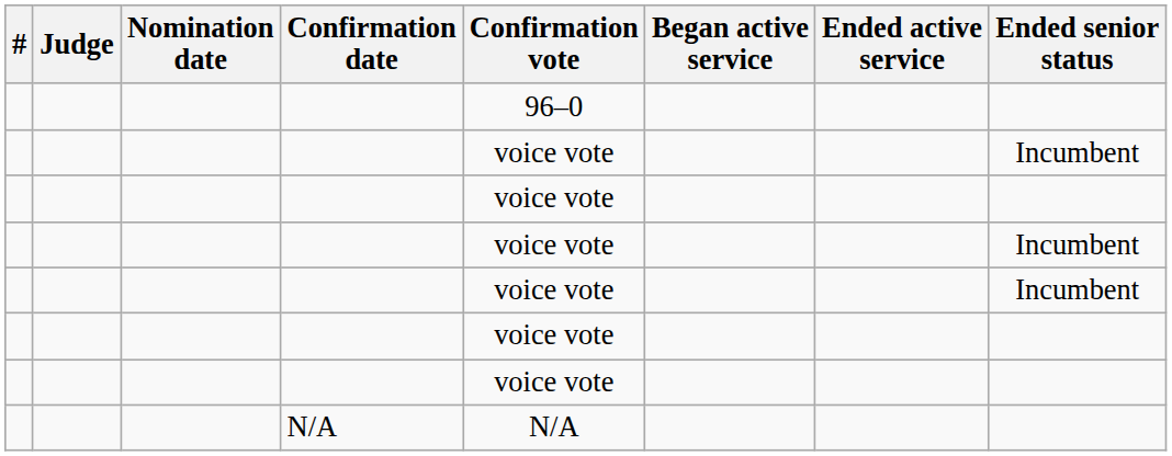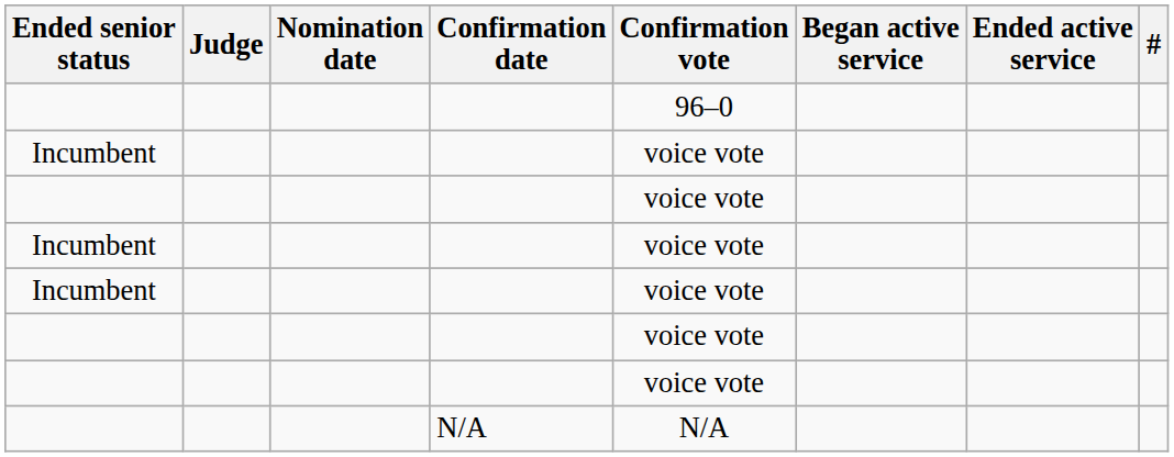columns swapped: # <-> Ended senior status
